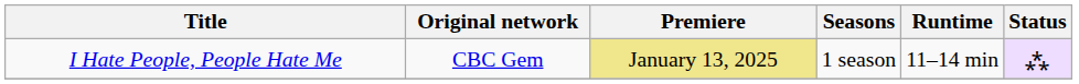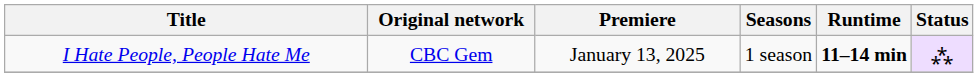I Hate People, People Hate Me | Premiere: khaki background -> no background
I Hate People, People Hate Me | Runtime: normal -> bold
